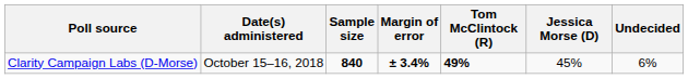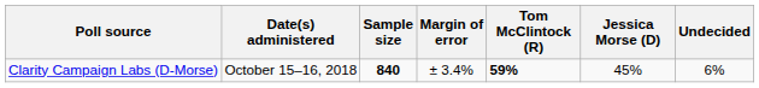Clarity Campaign Labs (D-Morse) | Margin of error: bold -> normal
Clarity Campaign Labs (D-Morse) | Tom McClintock (R): 49% -> 59%
